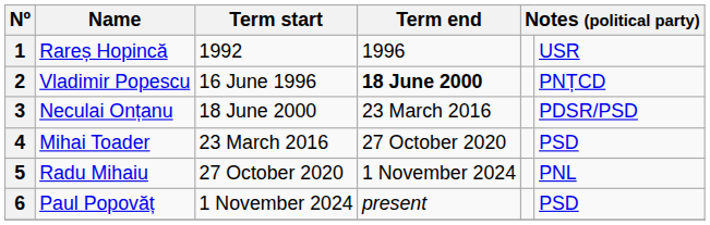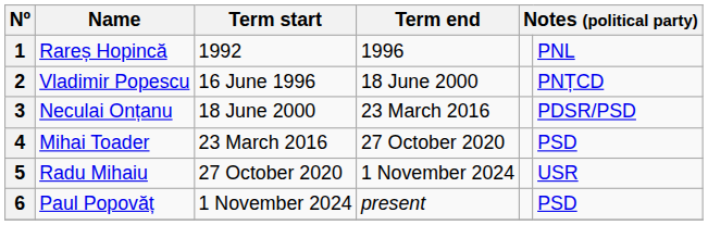1 | column 6: USR -> PNL
2 | Term end: bold -> normal
5 | column 6: PNL -> USR
